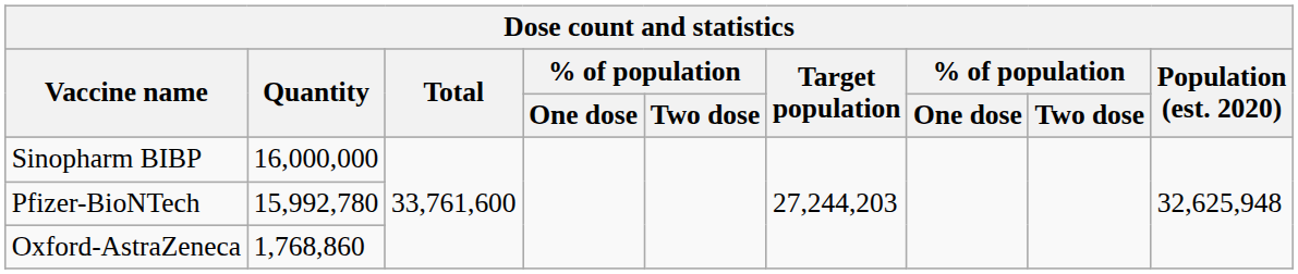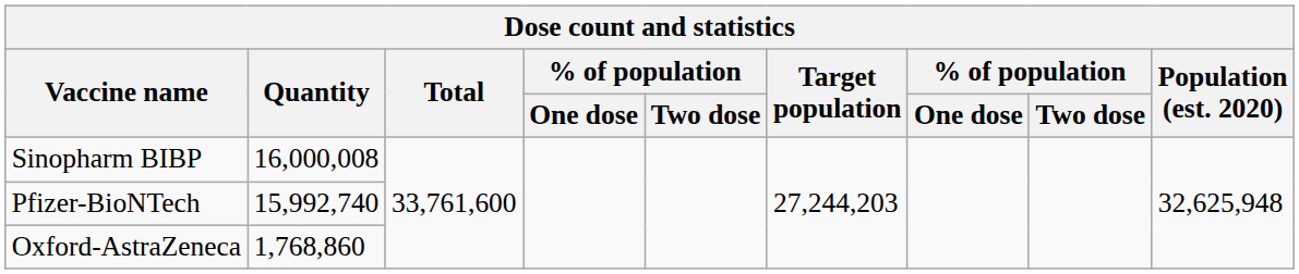Sinopharm BIBP | Quantity: 16,000,000 -> 16,000,008
Pfizer-BioNTech | Quantity: 15,992,780 -> 15,992,740
